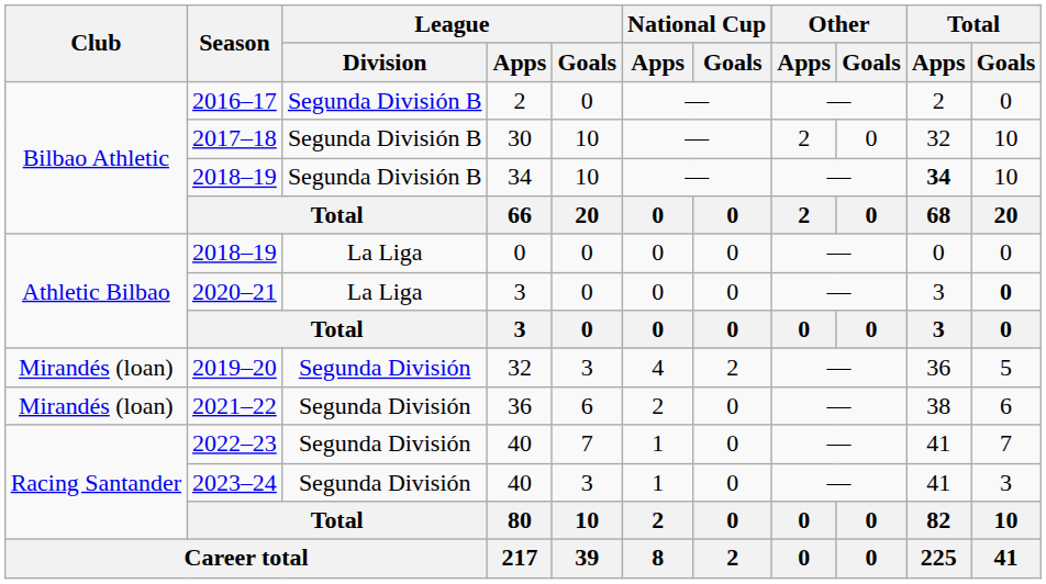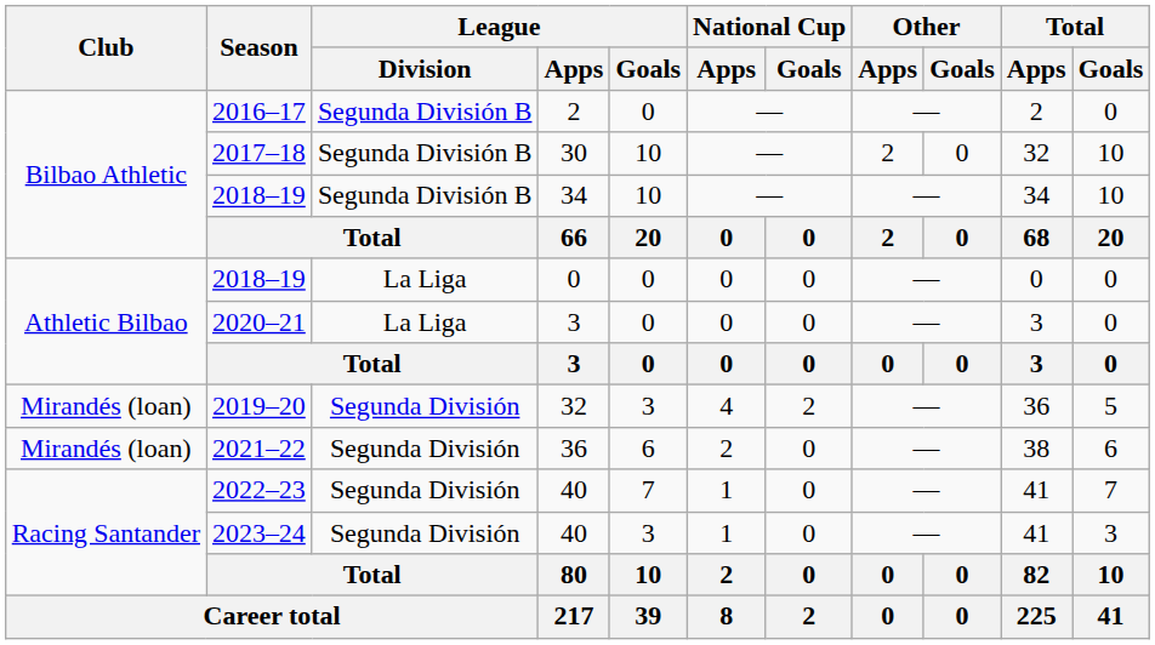2018–19 / 34 | Total / Apps: bold -> normal
2020–21 | Total / Goals: bold -> normal
